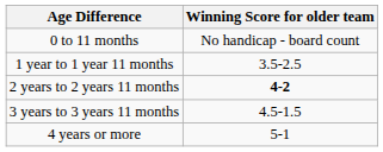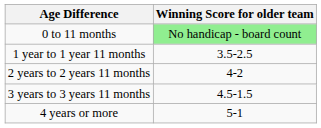0 to 11 months | Winning Score for older team: no background -> lightgreen background
2 years to 2 years 11 months | Winning Score for older team: bold -> normal
